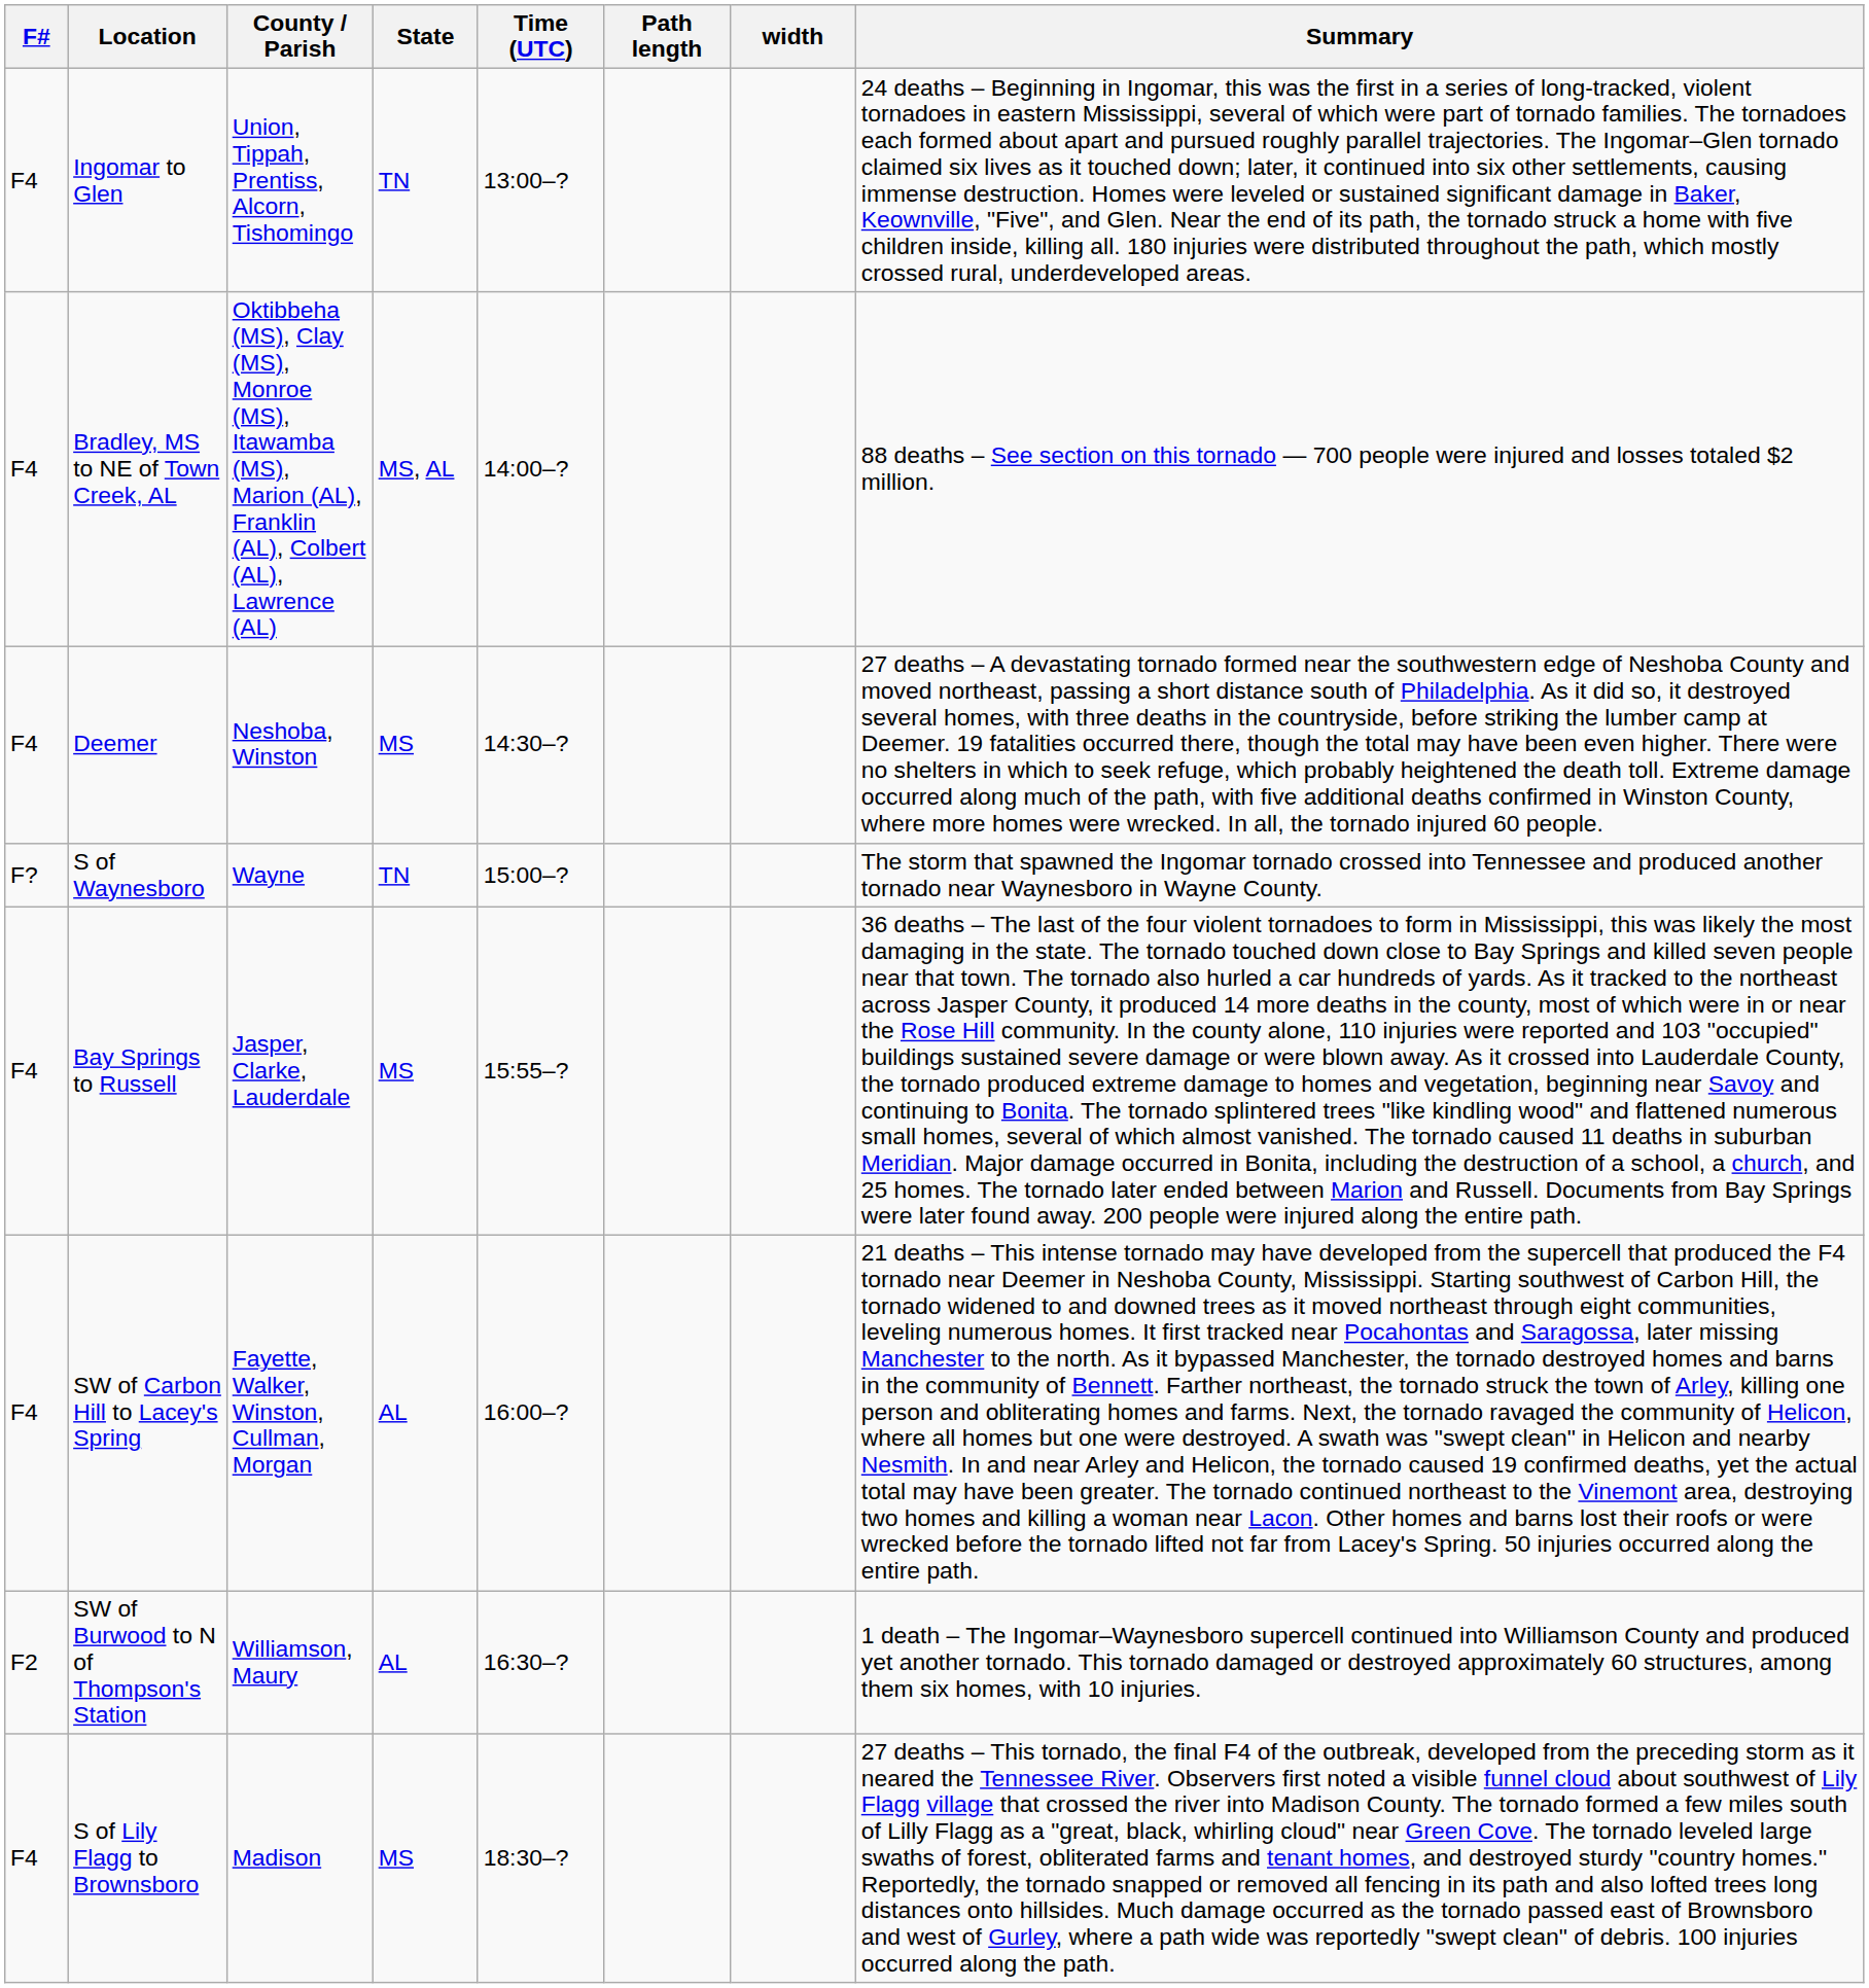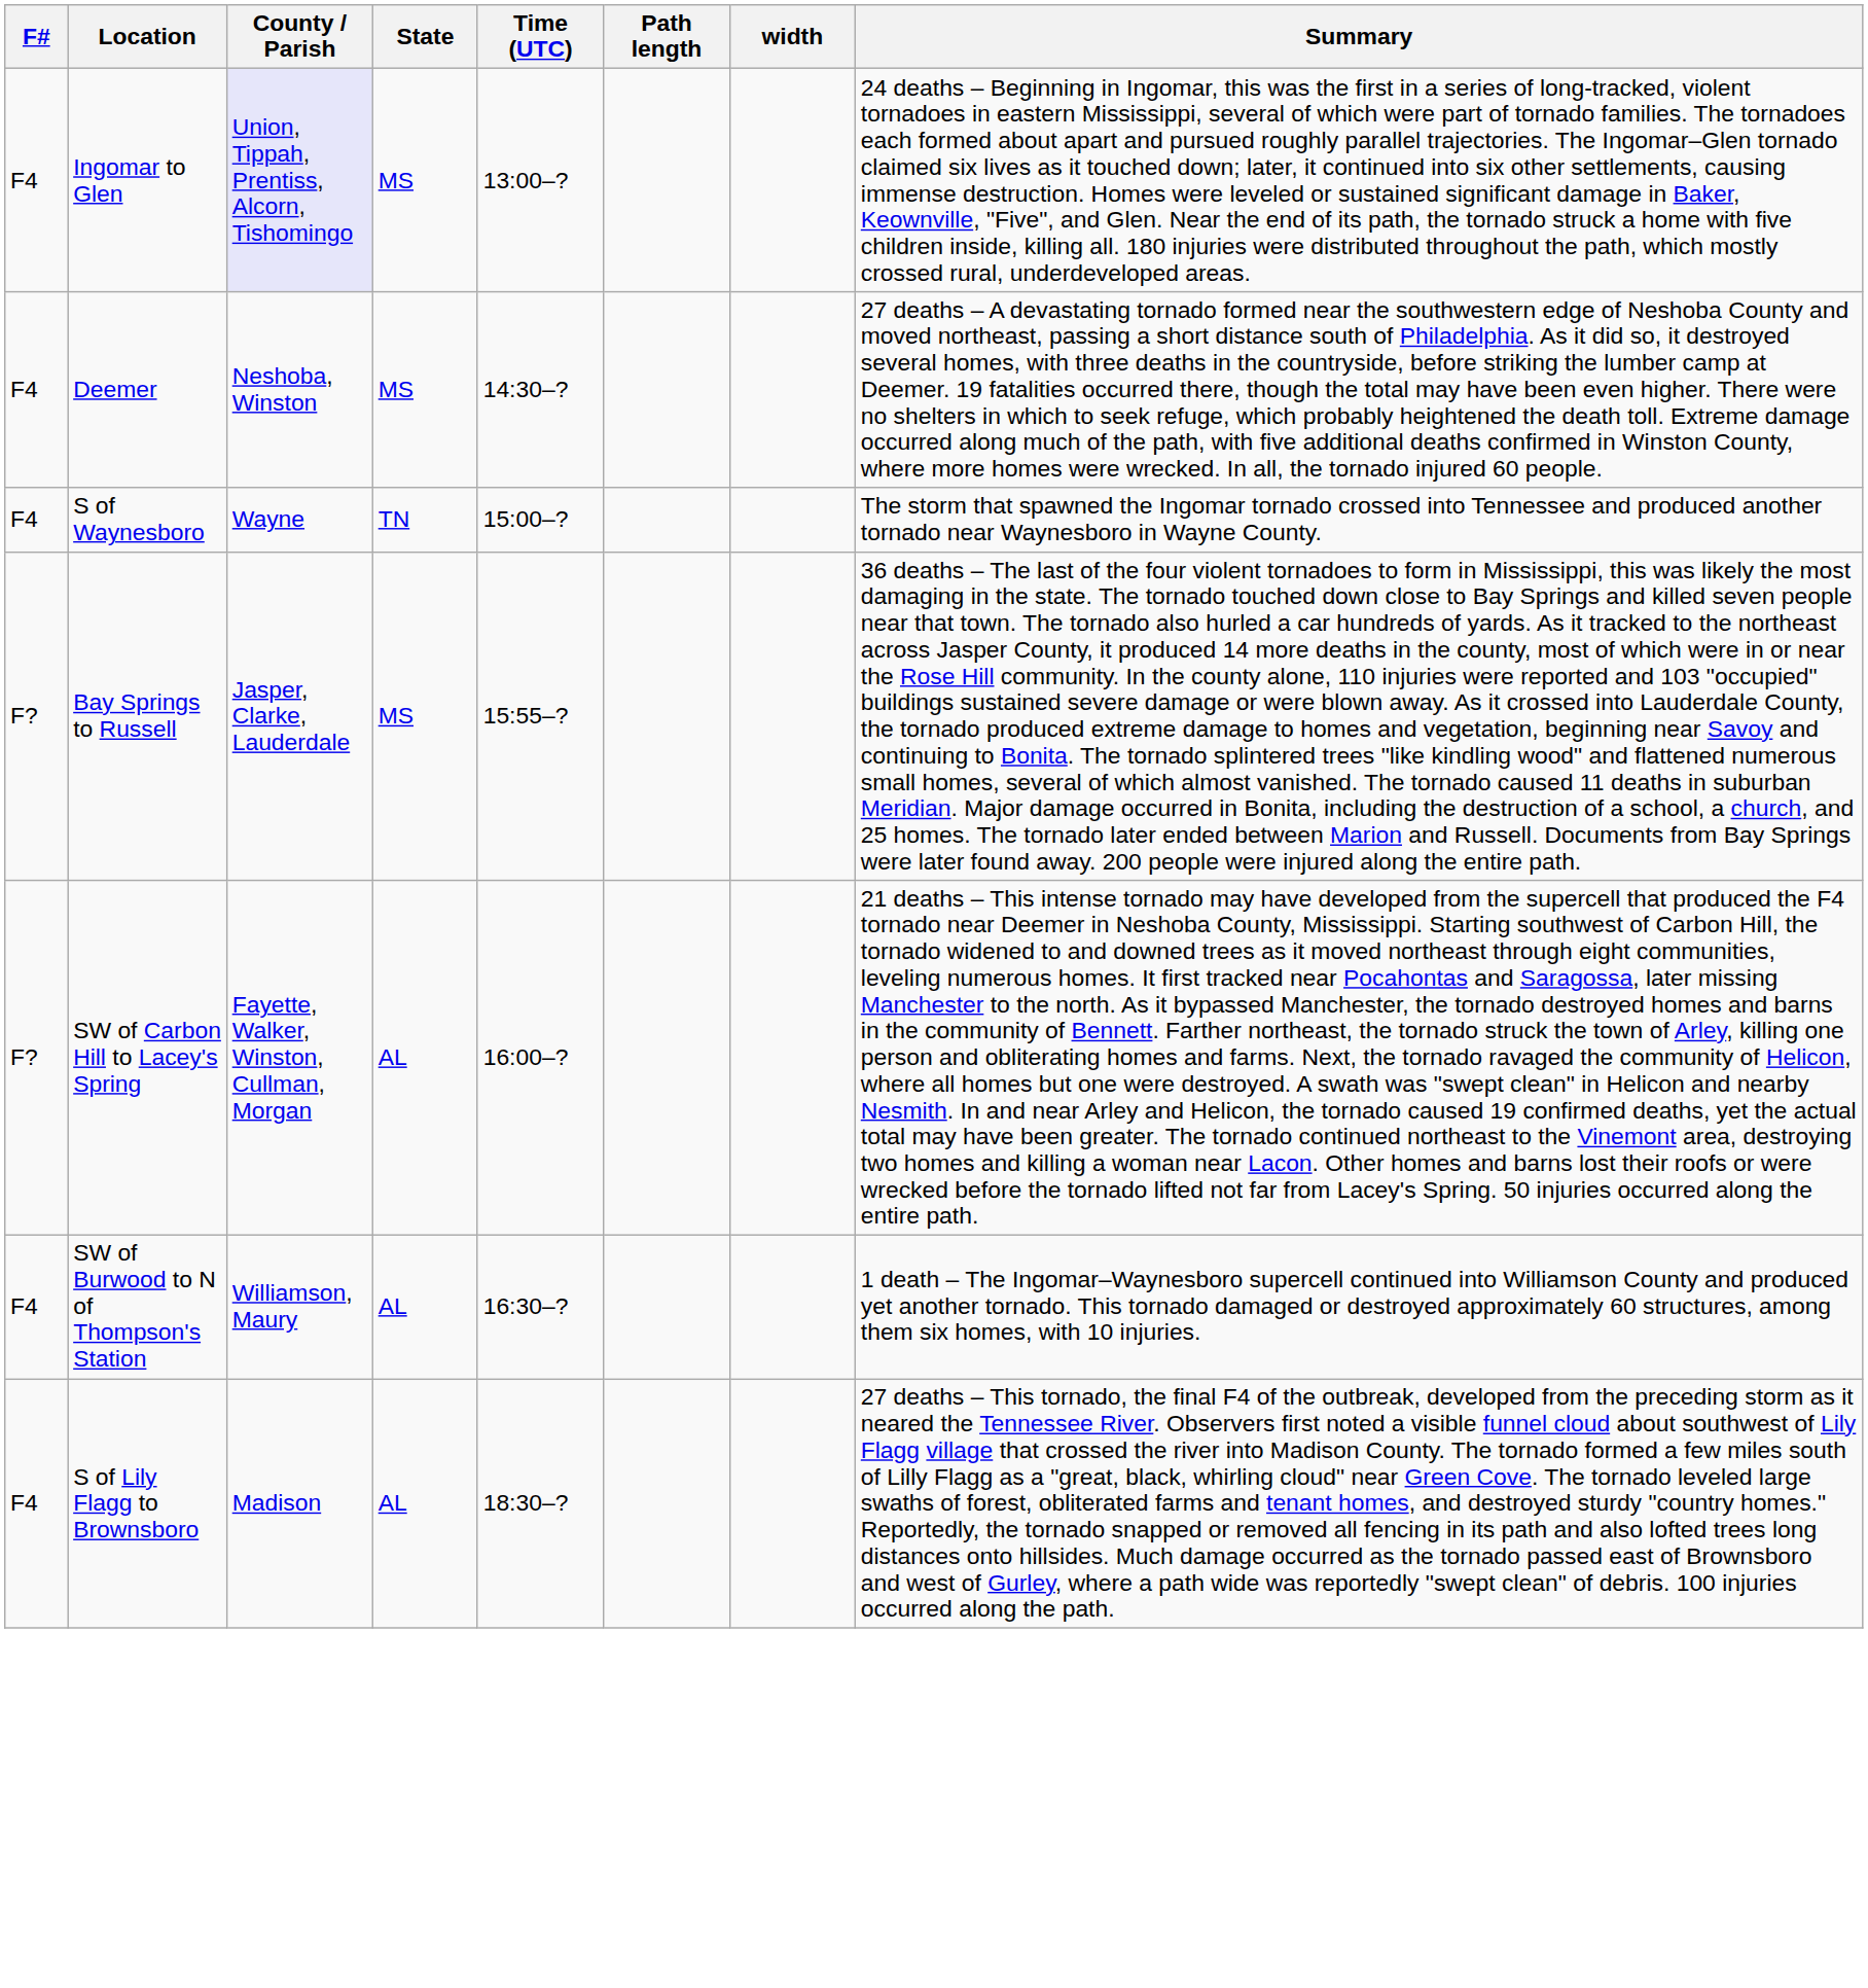Ingomar to Glen | County / Parish: no background -> lavender background
Ingomar to Glen | State: TN -> MS
- row: F4 | Bradley, MS to NE of Town Creek, AL | Oktibbeha (MS), Clay (MS), Monroe (MS), Itawamba (MS), Marion (AL), Franklin (AL), Colbert (AL), Lawrence (AL) | MS, AL | 14:00–? | 88 deaths – See section on this tornado — 700 people were injured and losses totaled $2 million.
S of Waynesboro | F#: F? -> F4
Bay Springs to Russell | F#: F4 -> F?
SW of Carbon Hill to Lacey's Spring | F#: F4 -> F?
SW of Burwood to N of Thompson's Station | F#: F2 -> F4
S of Lily Flagg to Brownsboro | State: MS -> AL
